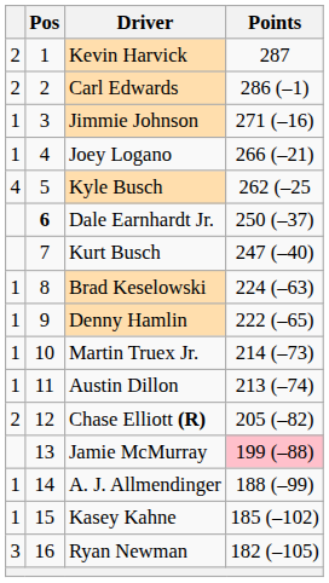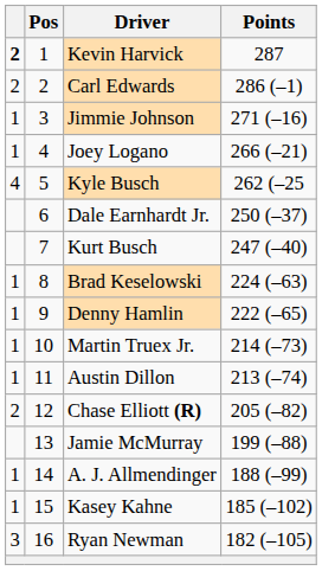Kevin Harvick | column 1: normal -> bold
Dale Earnhardt Jr. | Pos: bold -> normal
Jamie McMurray | Points: pink background -> no background
